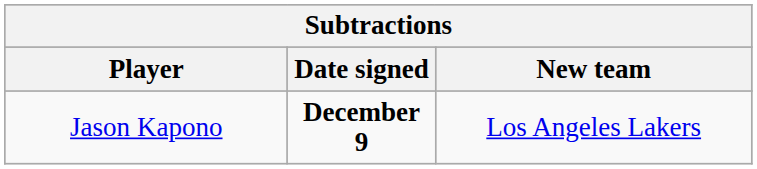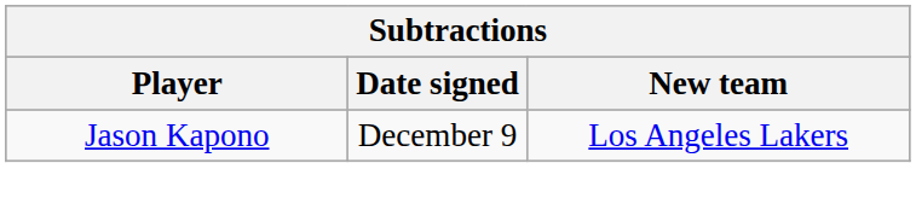Jason Kapono | Date signed: bold -> normal
